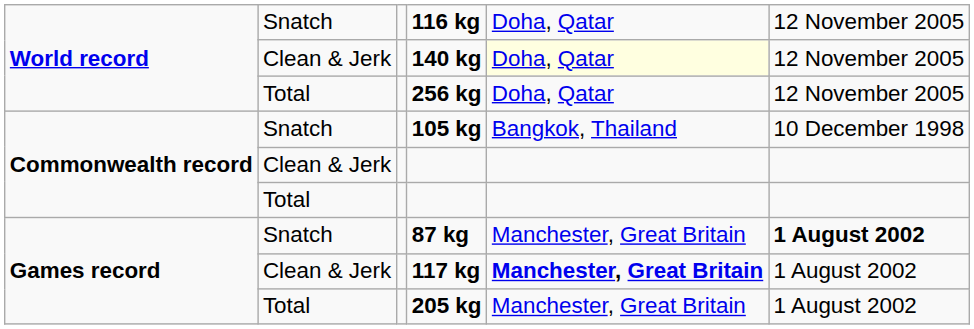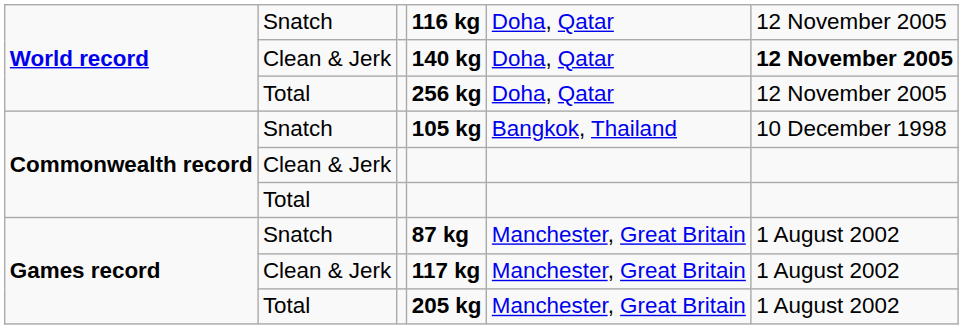140 kg | column 5: lightyellow background -> no background
140 kg | column 6: normal -> bold
87 kg | column 6: bold -> normal
117 kg | column 5: bold -> normal
